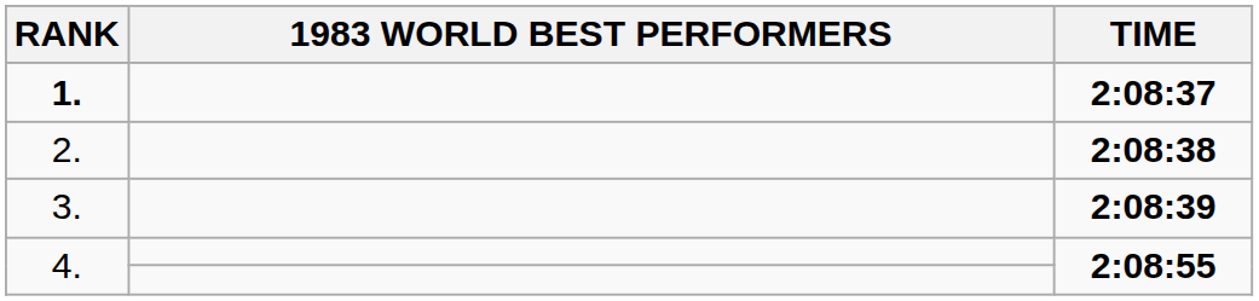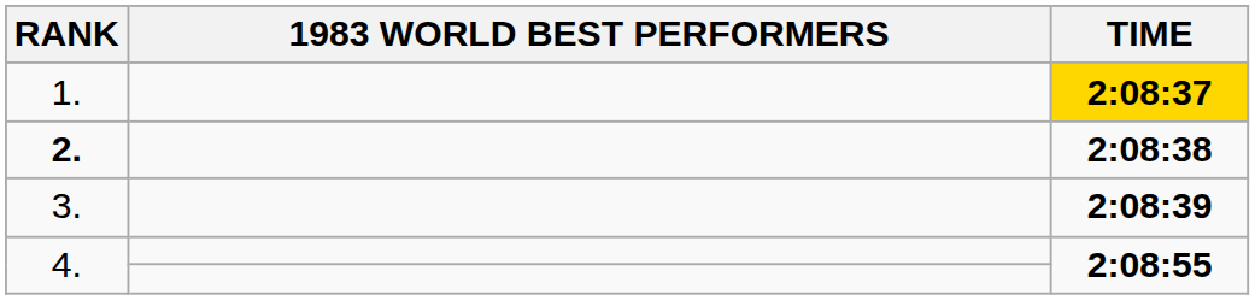1. | RANK: bold -> normal
1. | TIME: no background -> gold background
2. | RANK: normal -> bold
